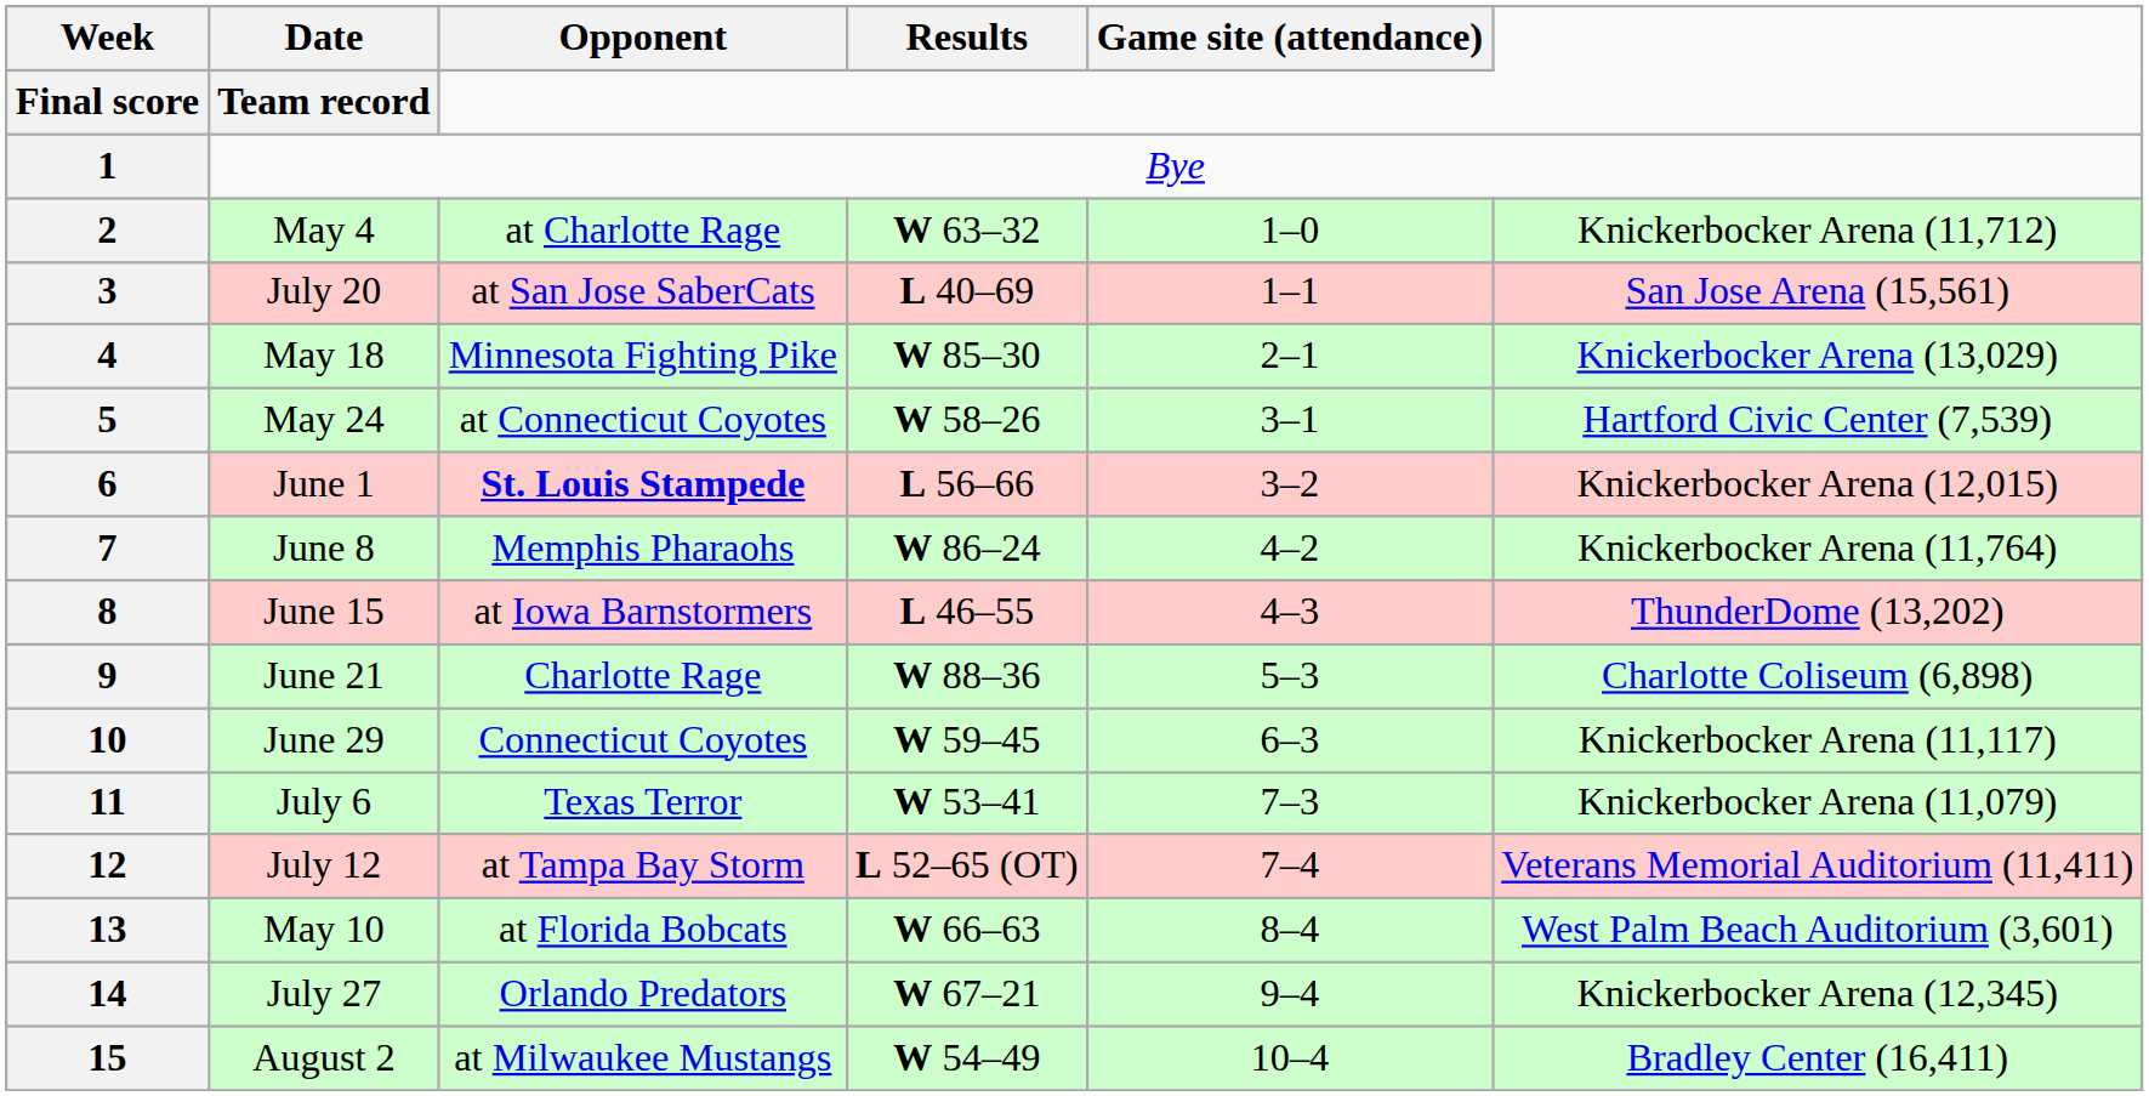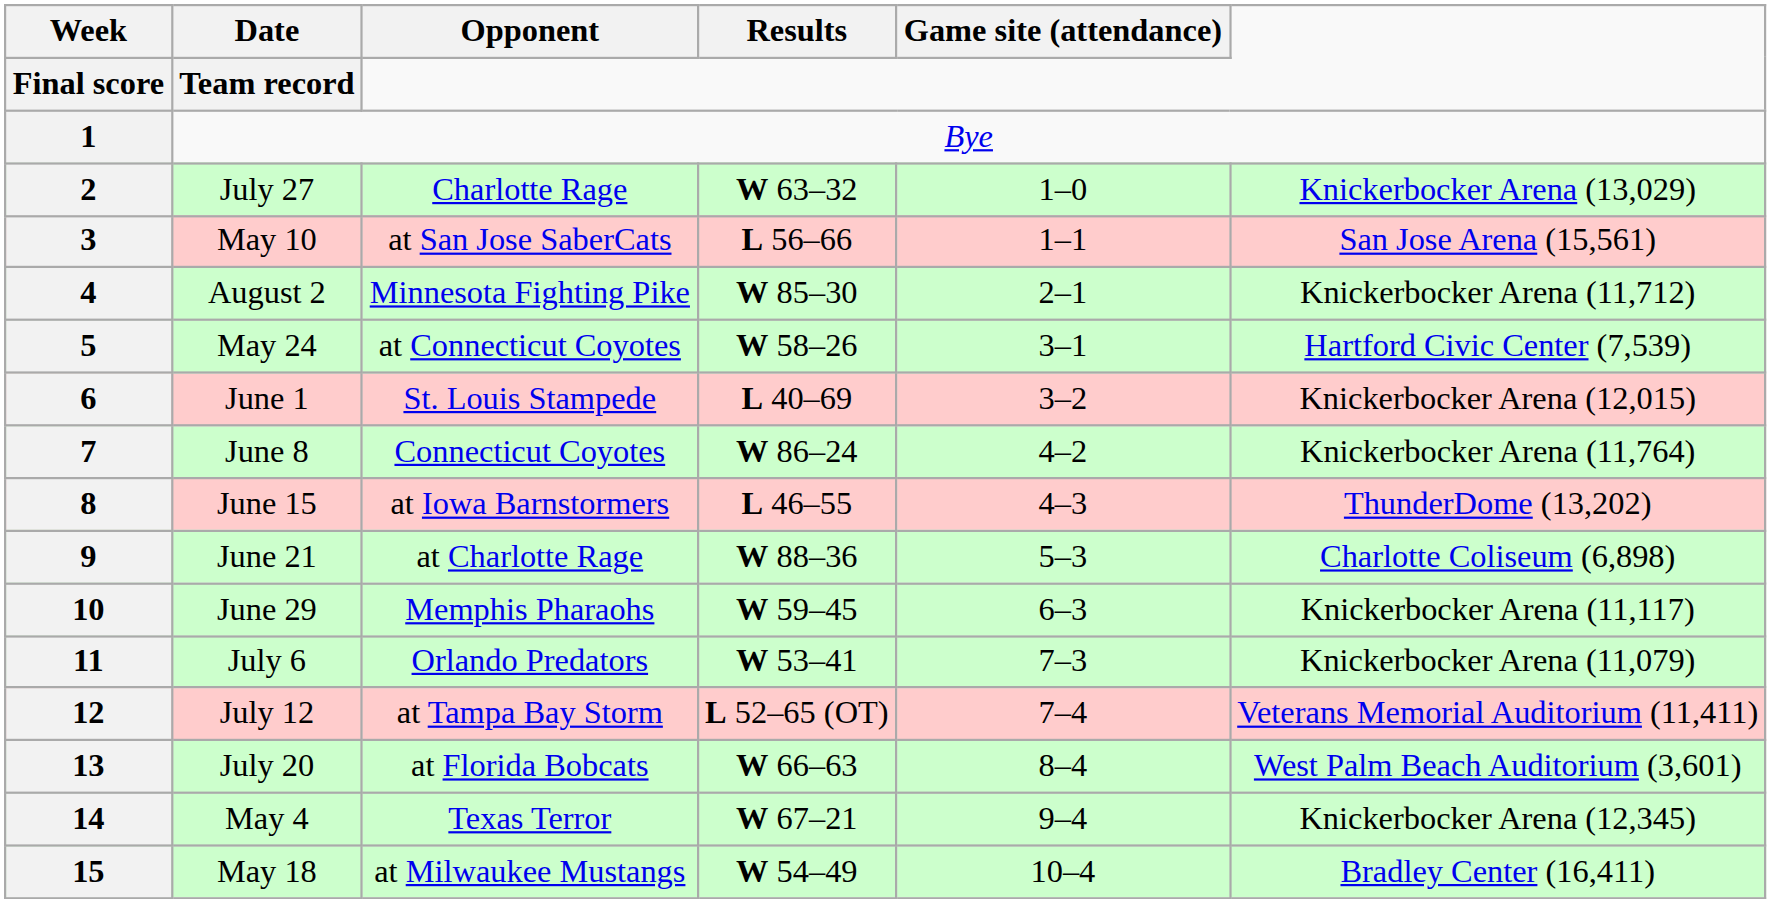2 | Date / Team record: May 4 -> July 27
2 | Opponent: at Charlotte Rage -> Charlotte Rage
2 | column 6: Knickerbocker Arena (11,712) -> Knickerbocker Arena (13,029)
3 | Date / Team record: July 20 -> May 10
3 | Results: L 40–69 -> L 56–66
4 | Date / Team record: May 18 -> August 2
4 | column 6: Knickerbocker Arena (13,029) -> Knickerbocker Arena (11,712)
6 | Opponent: bold -> normal
6 | Results: L 56–66 -> L 40–69
7 | Opponent: Memphis Pharaohs -> Connecticut Coyotes
9 | Opponent: Charlotte Rage -> at Charlotte Rage
10 | Opponent: Connecticut Coyotes -> Memphis Pharaohs
11 | Opponent: Texas Terror -> Orlando Predators
13 | Date / Team record: May 10 -> July 20
14 | Date / Team record: July 27 -> May 4
14 | Opponent: Orlando Predators -> Texas Terror
15 | Date / Team record: August 2 -> May 18
